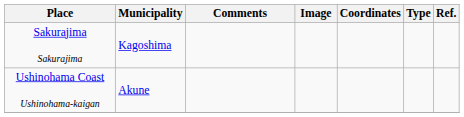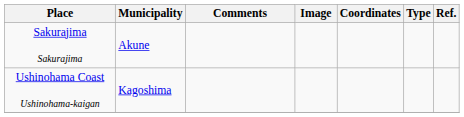Sakurajima Sakurajima | Municipality: Kagoshima -> Akune
Ushinohama Coast Ushinohama-kaigan | Municipality: Akune -> Kagoshima
